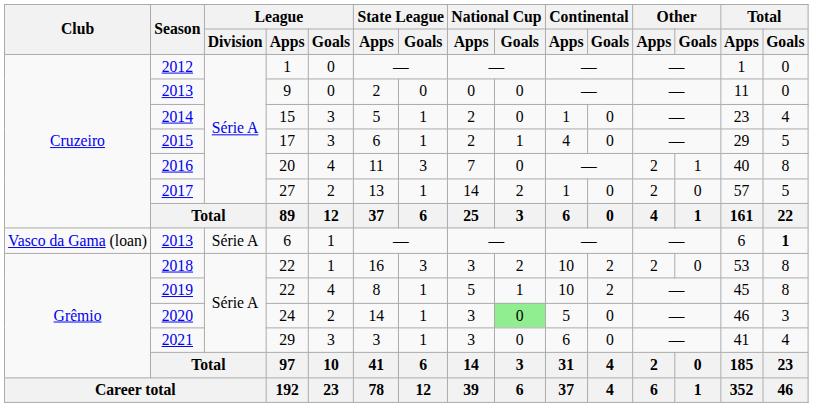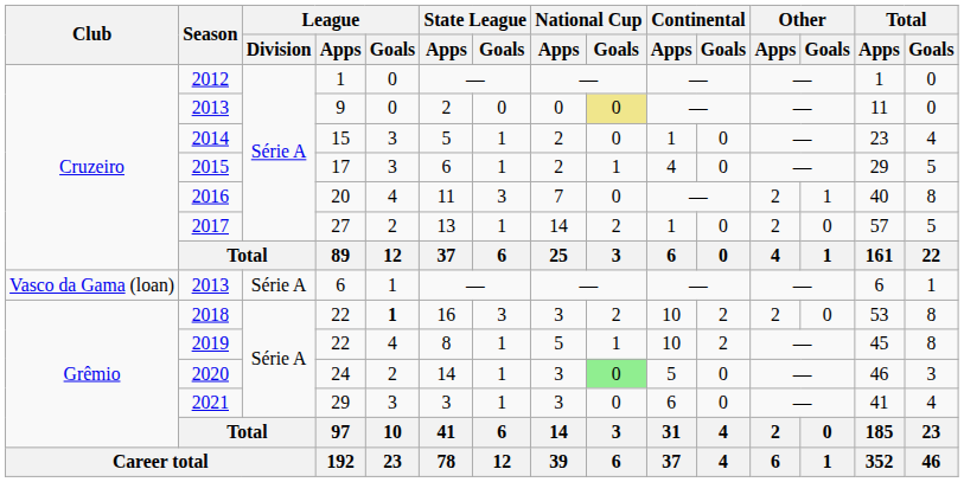2013 / 9 | National Cup / Goals: no background -> khaki background
2013 / 6 | Total / Goals: bold -> normal
2018 | League / Goals: normal -> bold
